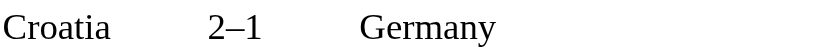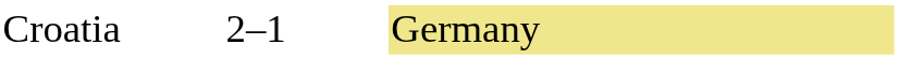Croatia | column 3: no background -> khaki background
